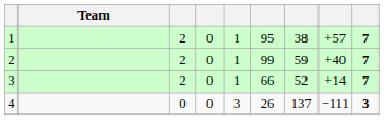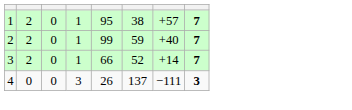- column: Team
